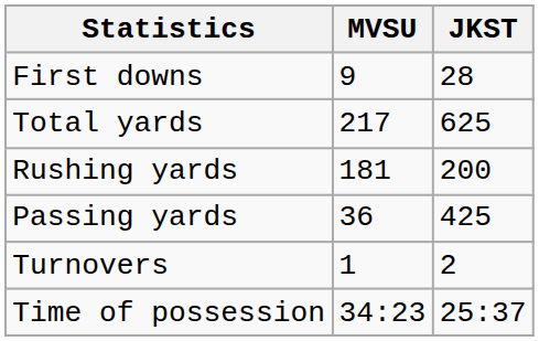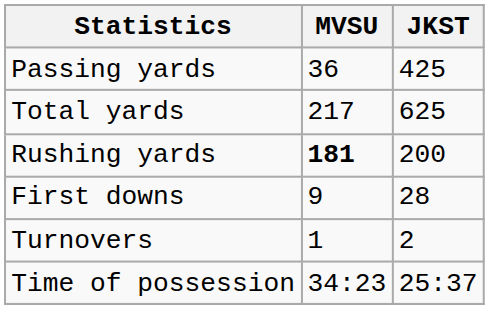rows swapped: First downs <-> Passing yards
Rushing yards | MVSU: normal -> bold
